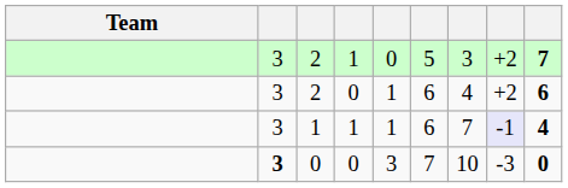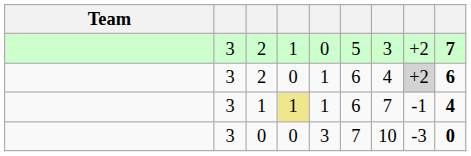row 3 | column 8: no background -> lightgrey background
row 4 | column 4: no background -> khaki background
row 4 | column 8: lavender background -> no background
row 5 | column 2: bold -> normal
